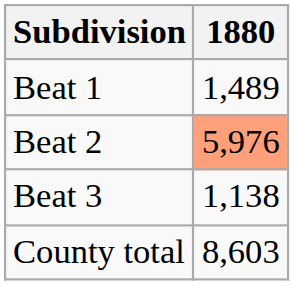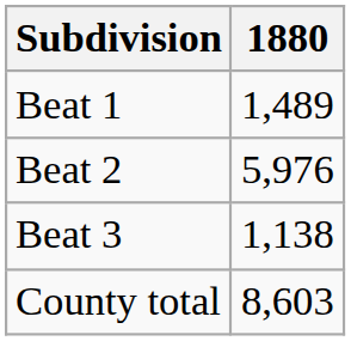Beat 2 | 1880: lightsalmon background -> no background
